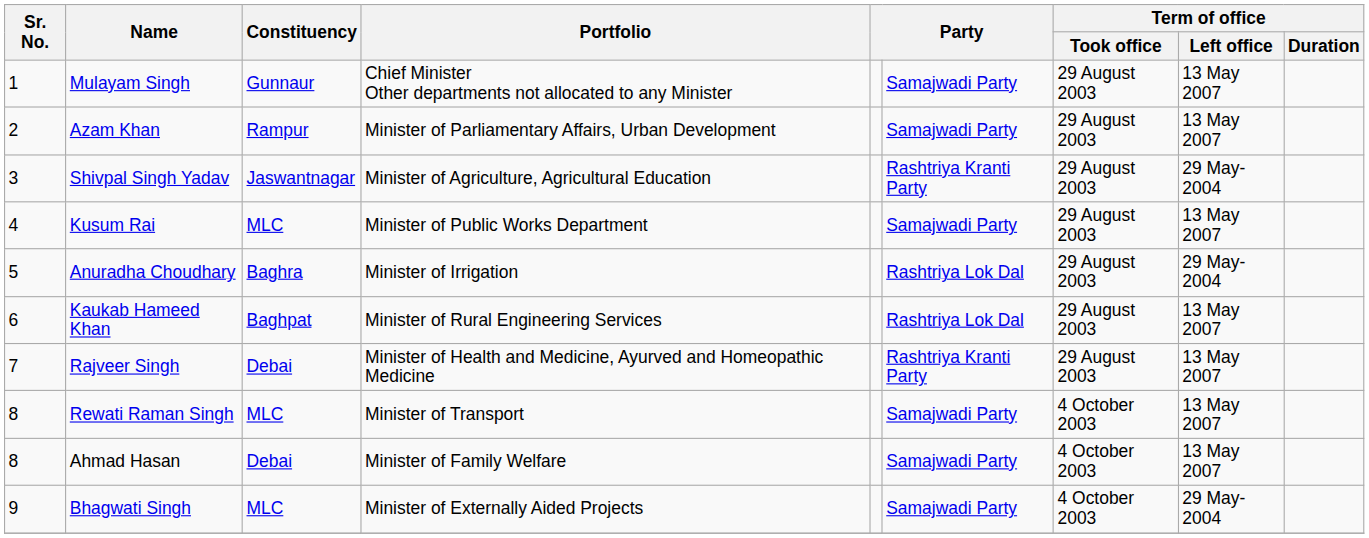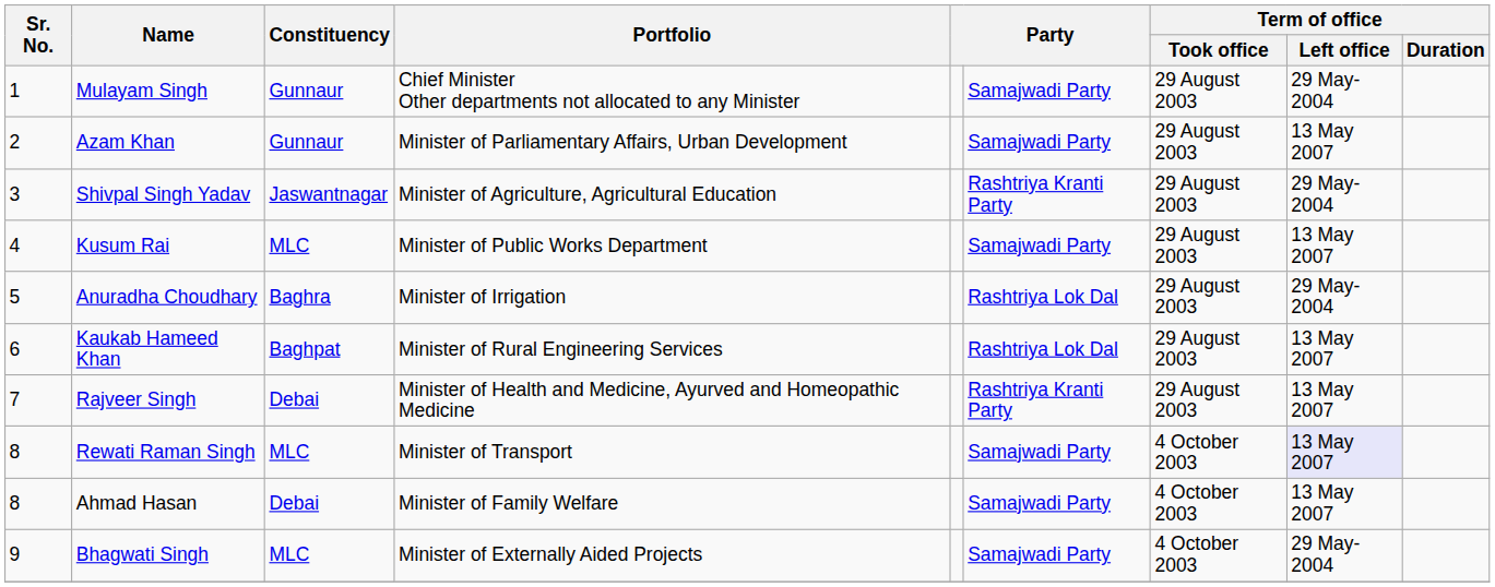Mulayam Singh | Term of office / Left office: 13 May 2007 -> 29 May-2004
Azam Khan | Constituency: Rampur -> Gunnaur
Rewati Raman Singh | Term of office / Left office: no background -> lavender background
